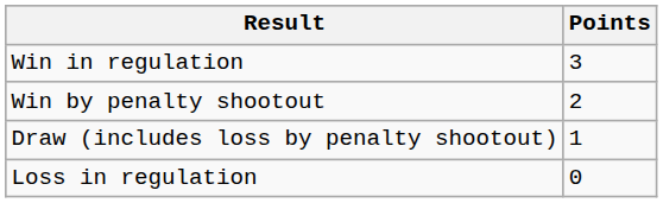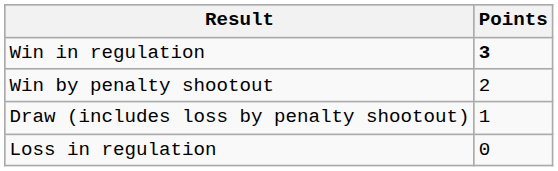Win in regulation | Points: normal -> bold
